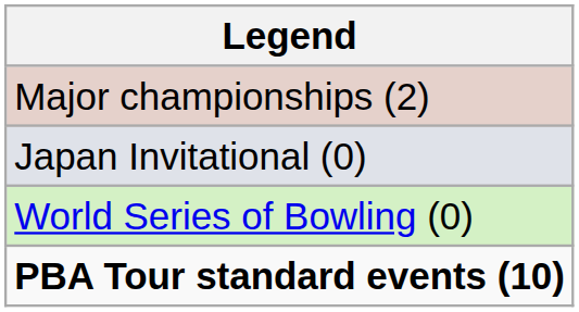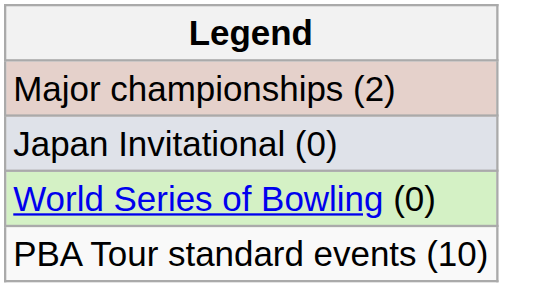row 5 | column 1: bold -> normal
